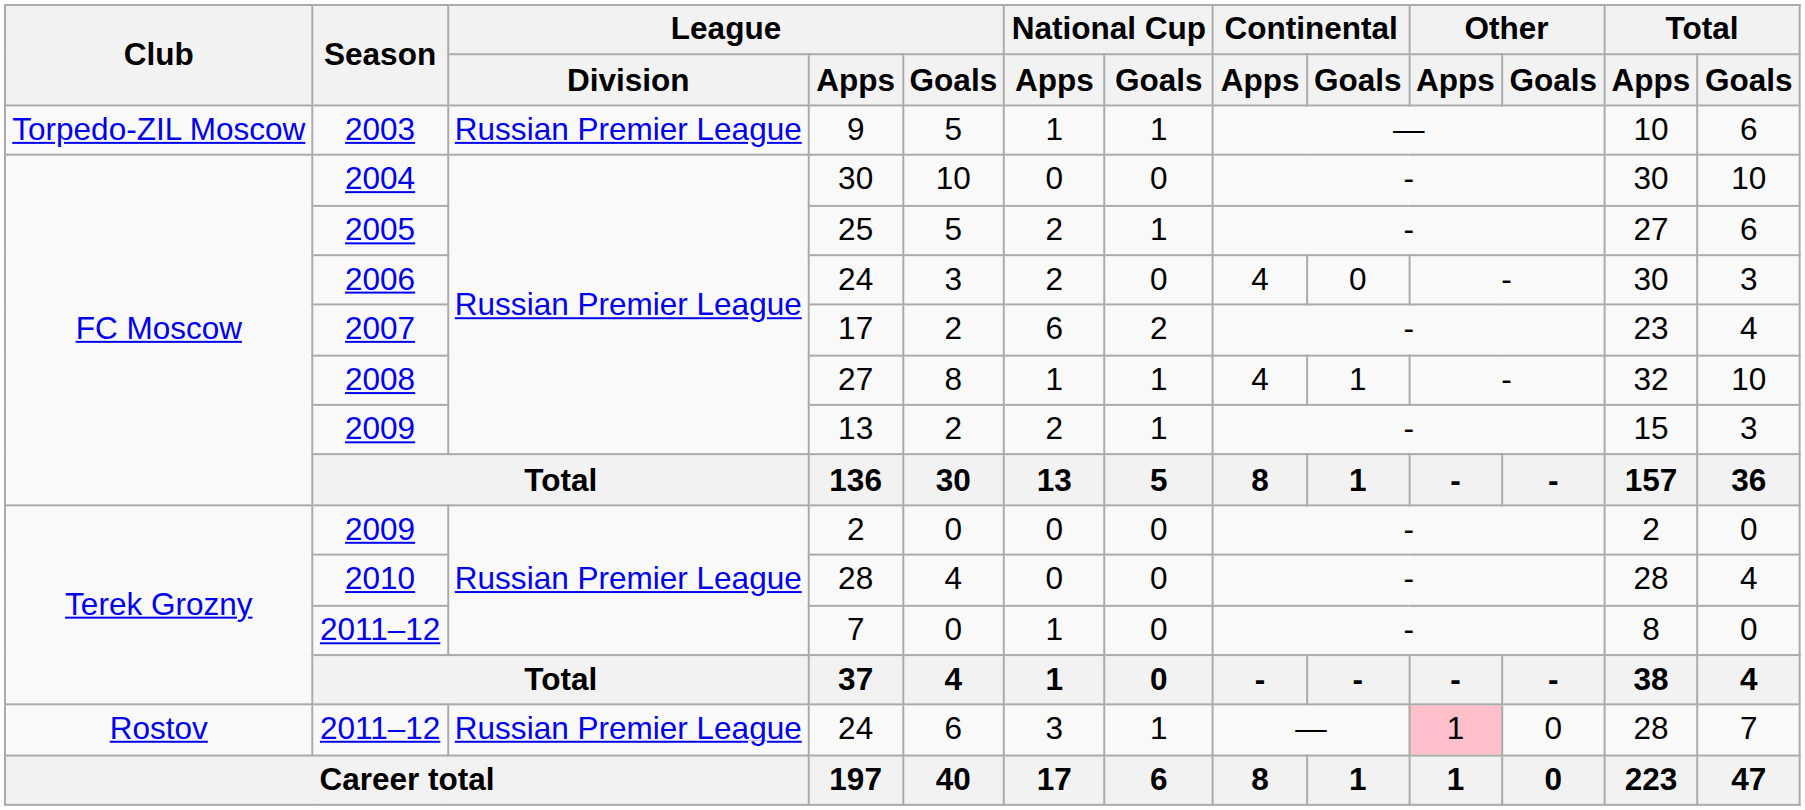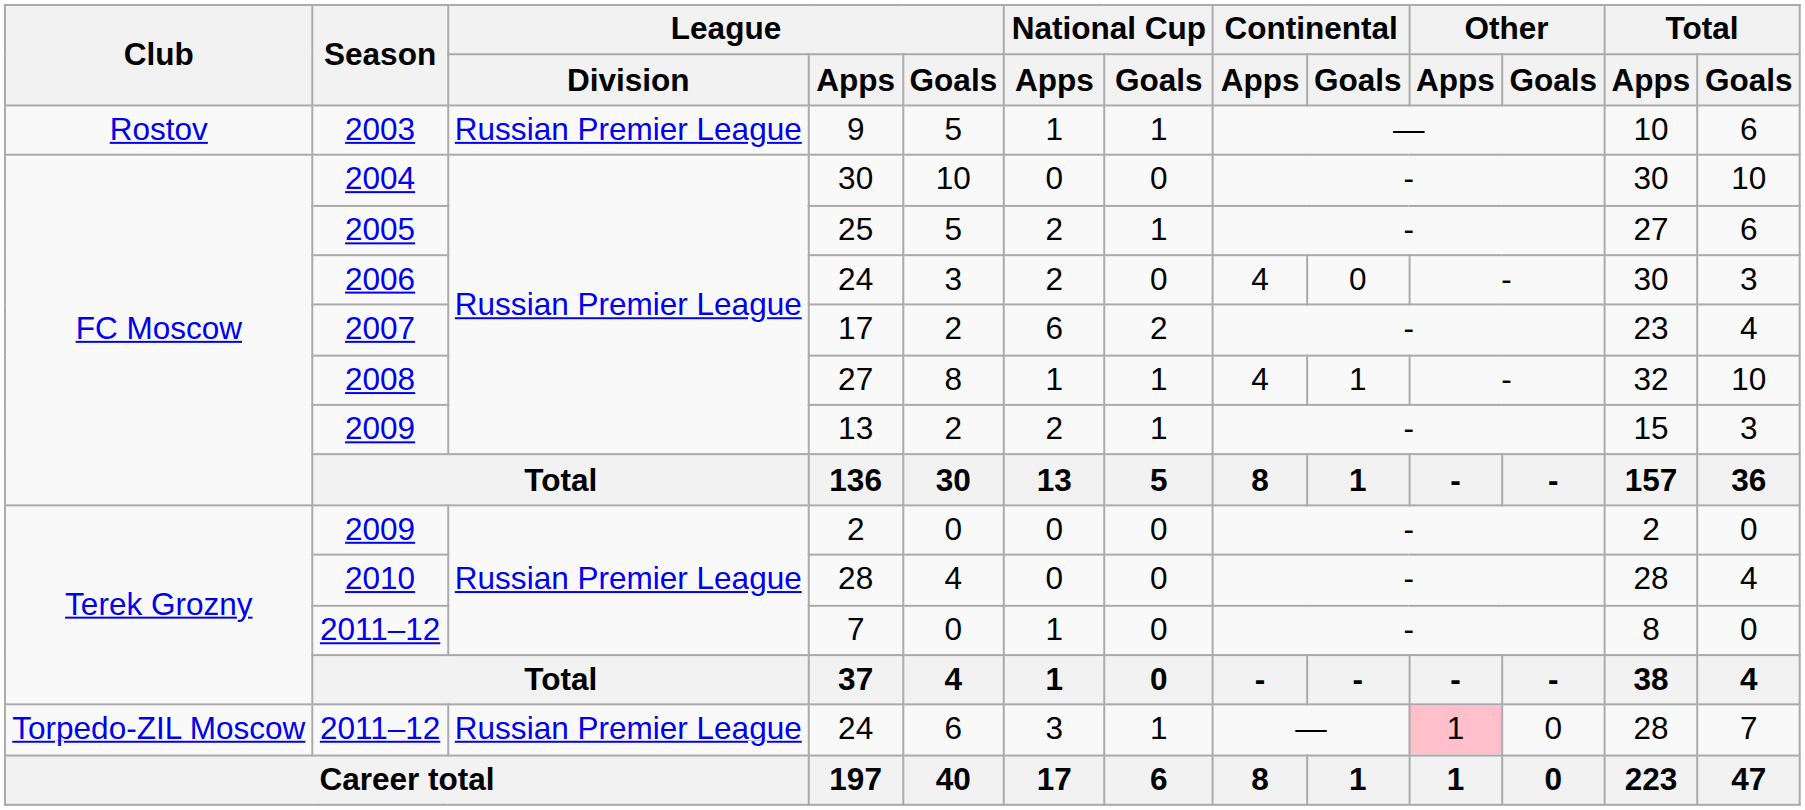9 | Club: Torpedo-ZIL Moscow -> Rostov
2011–12 / 24 | Club: Rostov -> Torpedo-ZIL Moscow
